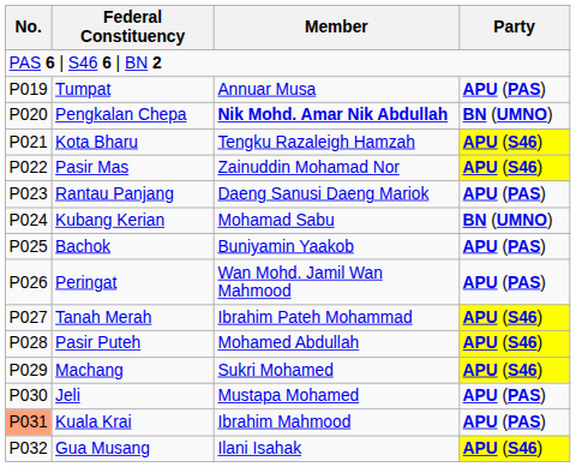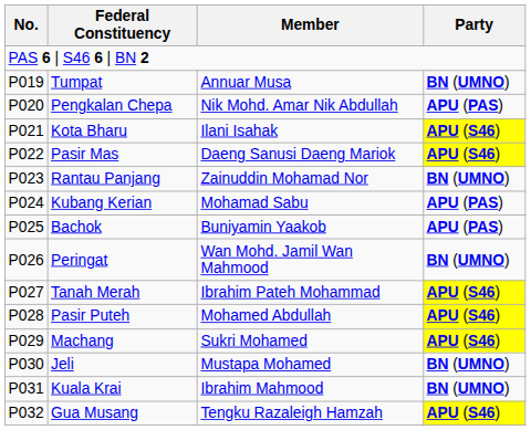Tumpat | Party: APU (PAS) -> BN (UMNO)
Pengkalan Chepa | Member: bold -> normal
Pengkalan Chepa | Party: BN (UMNO) -> APU (PAS)
Kota Bharu | Member: Tengku Razaleigh Hamzah -> Ilani Isahak
Pasir Mas | Member: Zainuddin Mohamad Nor -> Daeng Sanusi Daeng Mariok
Rantau Panjang | Member: Daeng Sanusi Daeng Mariok -> Zainuddin Mohamad Nor
Rantau Panjang | Party: APU (PAS) -> BN (UMNO)
Kubang Kerian | Party: BN (UMNO) -> APU (PAS)
Peringat | Party: APU (PAS) -> BN (UMNO)
Jeli | Party: APU (PAS) -> BN (UMNO)
Kuala Krai | No.: lightsalmon background -> no background
Kuala Krai | Party: APU (PAS) -> BN (UMNO)
Gua Musang | Member: Ilani Isahak -> Tengku Razaleigh Hamzah
